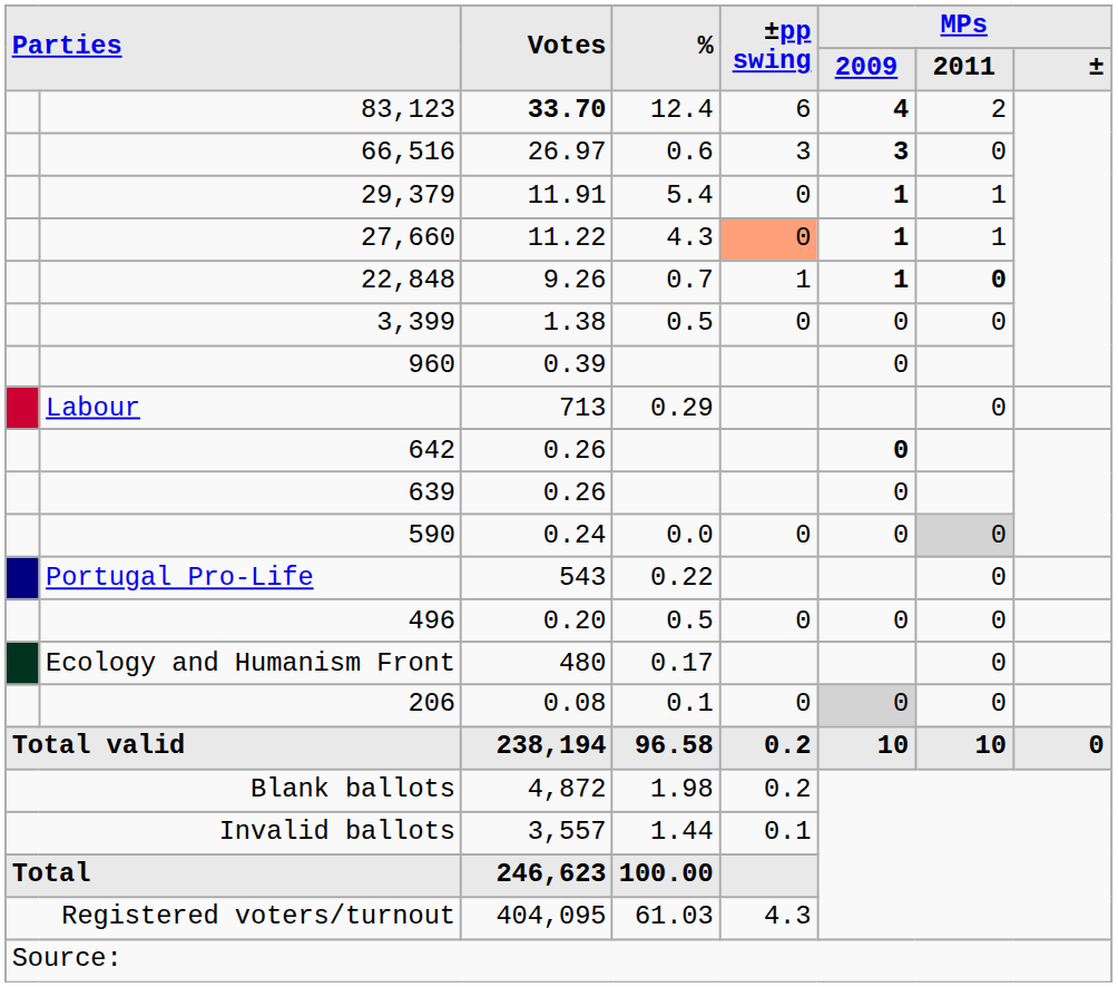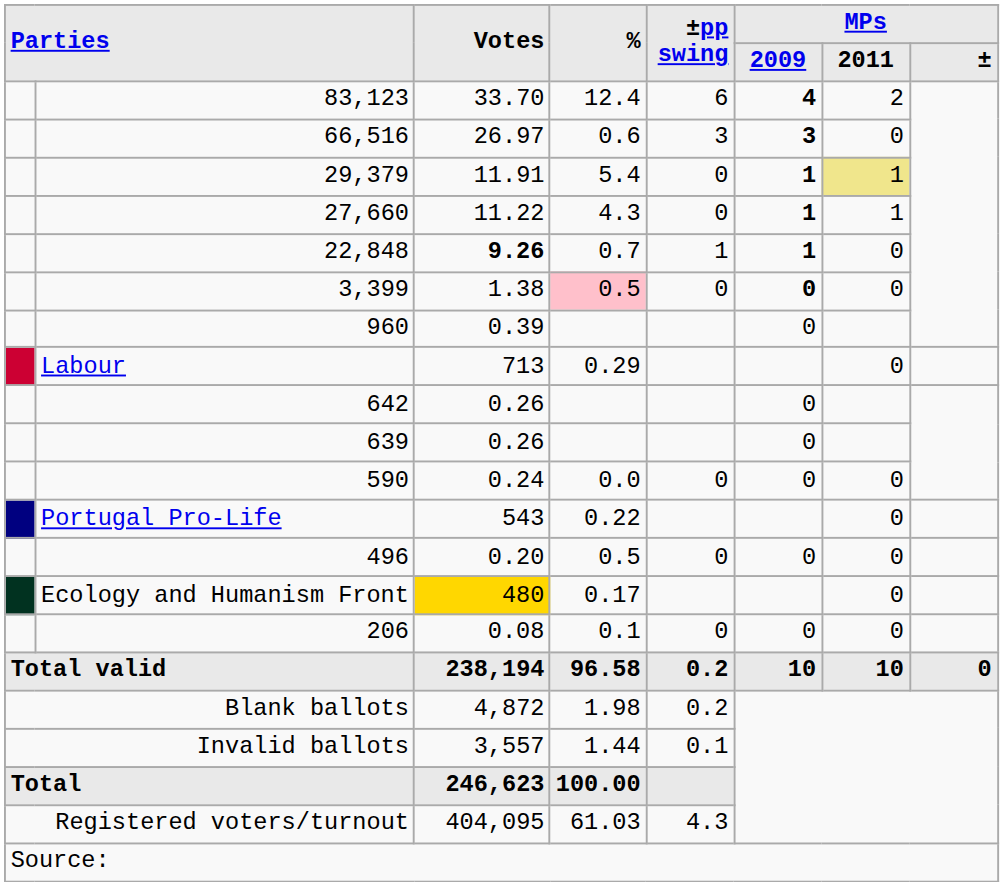83,123 | Votes: bold -> normal
29,379 | MPs / 2011: no background -> khaki background
27,660 | ±pp swing: lightsalmon background -> no background
22,848 | Votes: normal -> bold
22,848 | MPs / 2011: bold -> normal
3,399 | %: no background -> pink background
3,399 | MPs / 2009: normal -> bold
642 | MPs / 2009: bold -> normal
590 | MPs / 2011: lightgrey background -> no background
Ecology and Humanism Front | Votes: no background -> gold background
206 | MPs / 2009: lightgrey background -> no background
